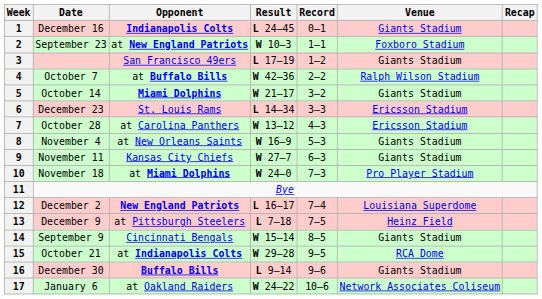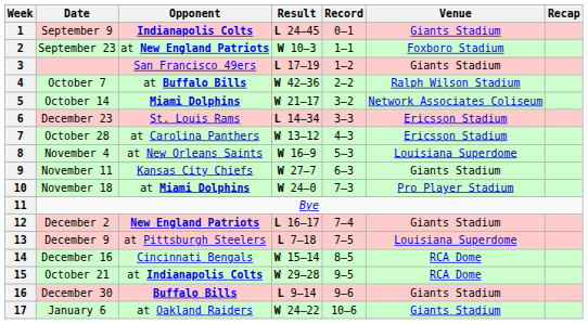1 | Date: December 16 -> September 9
5 | Venue: Giants Stadium -> Network Associates Coliseum
8 | Venue: Giants Stadium -> Louisiana Superdome
12 | Venue: Louisiana Superdome -> Giants Stadium
13 | Venue: Heinz Field -> Louisiana Superdome
14 | Date: September 9 -> December 16
14 | Venue: Giants Stadium -> RCA Dome
17 | Venue: Network Associates Coliseum -> Giants Stadium
